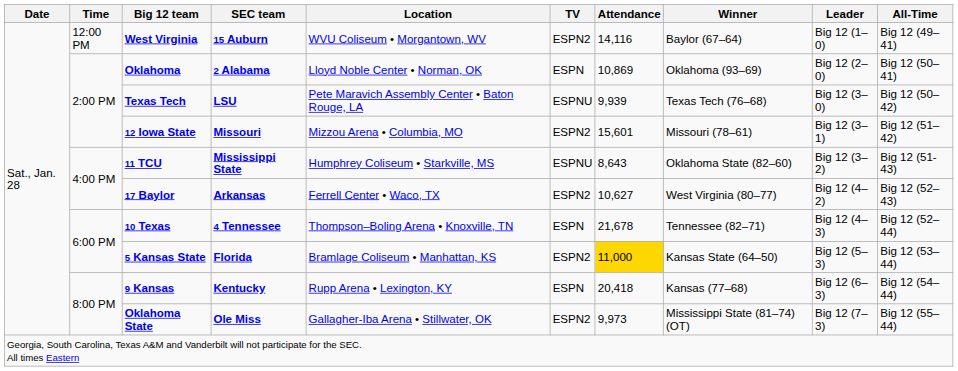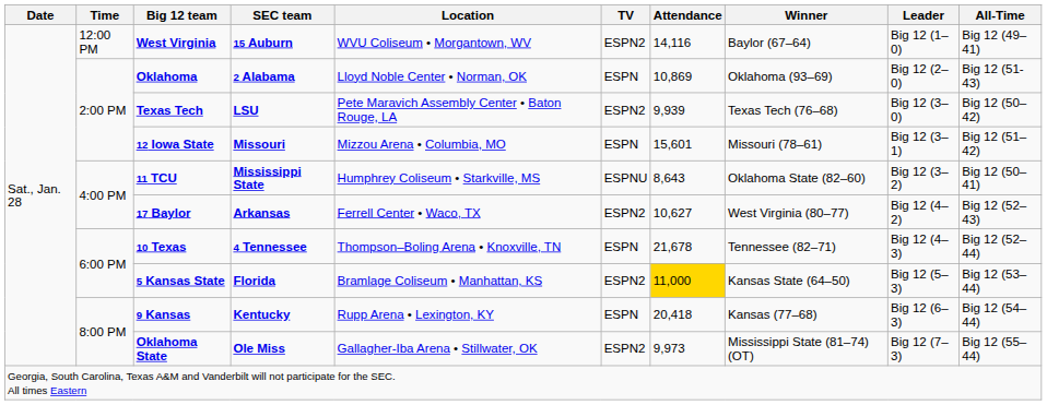Oklahoma | All-Time: Big 12 (50–41) -> Big 12 (51-43)
Texas Tech | TV: ESPNU -> ESPN2
12 Iowa State | TV: ESPN2 -> ESPN
11 TCU | All-Time: Big 12 (51-43) -> Big 12 (50–41)
